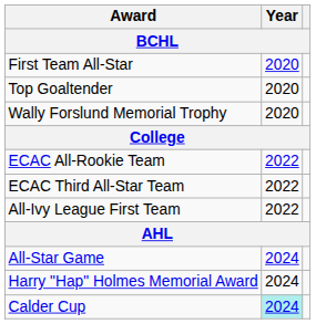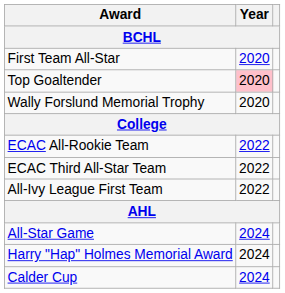Top Goaltender | Year: no background -> pink background
Calder Cup | Year: paleturquoise background -> no background
